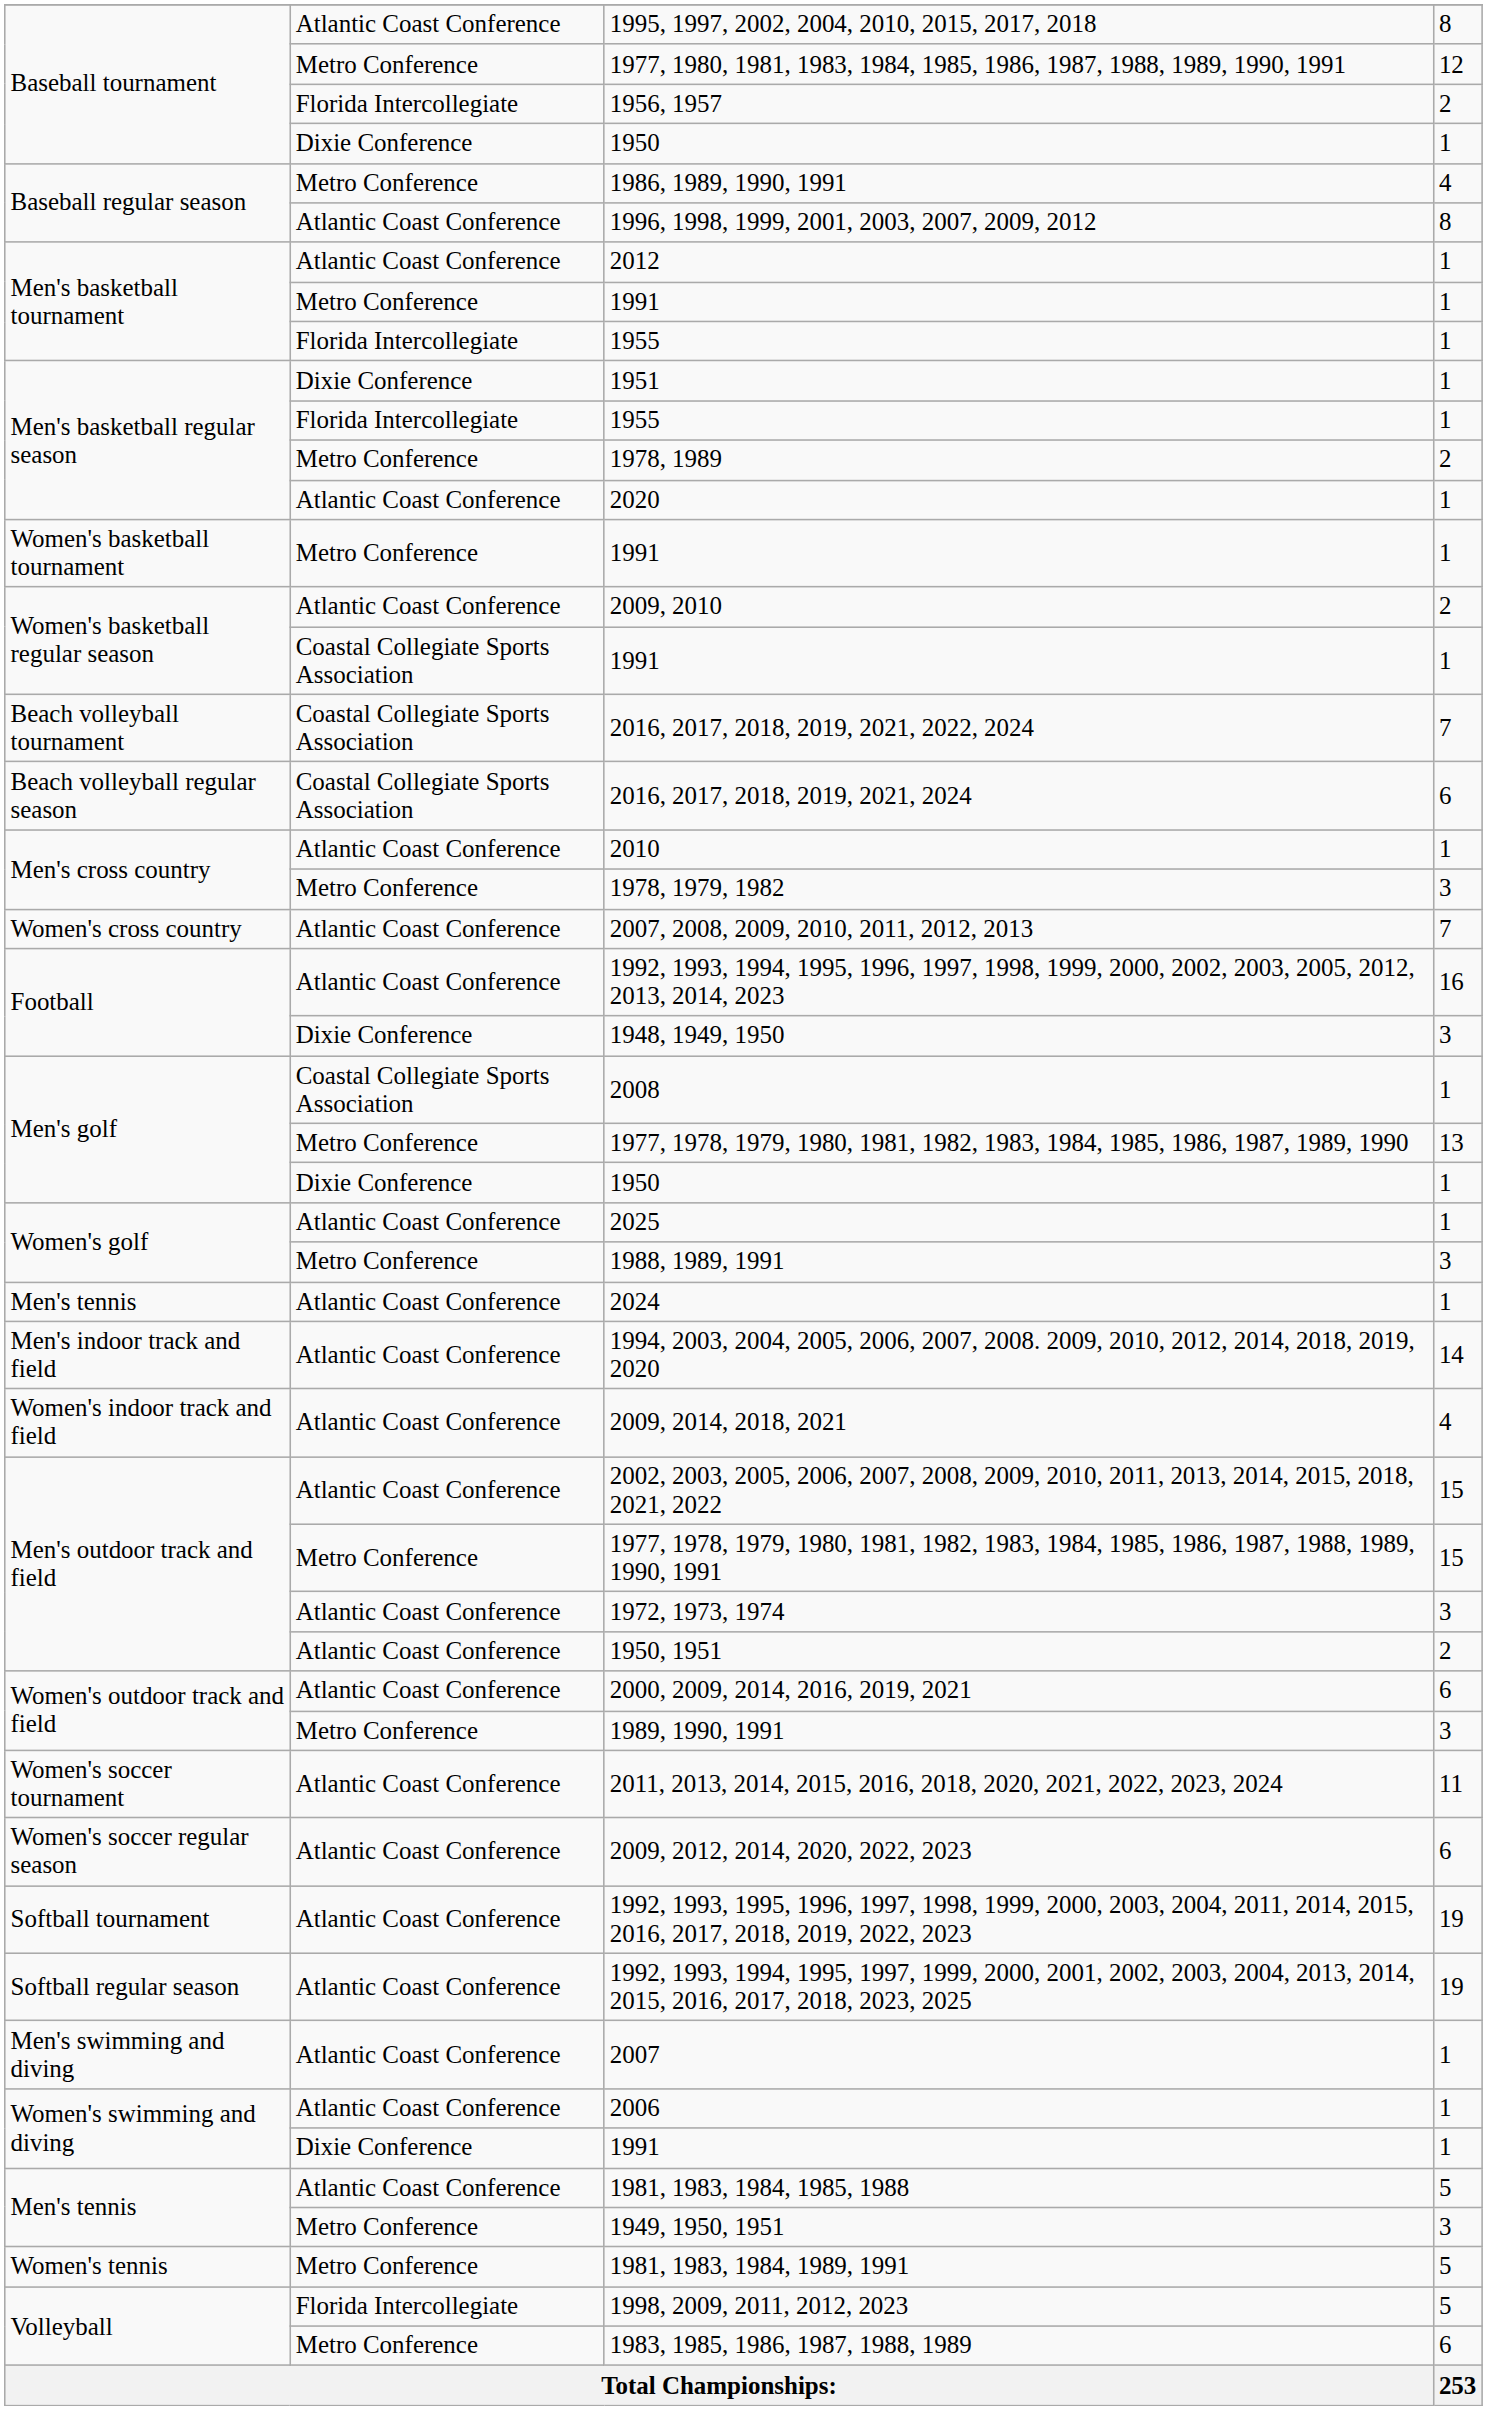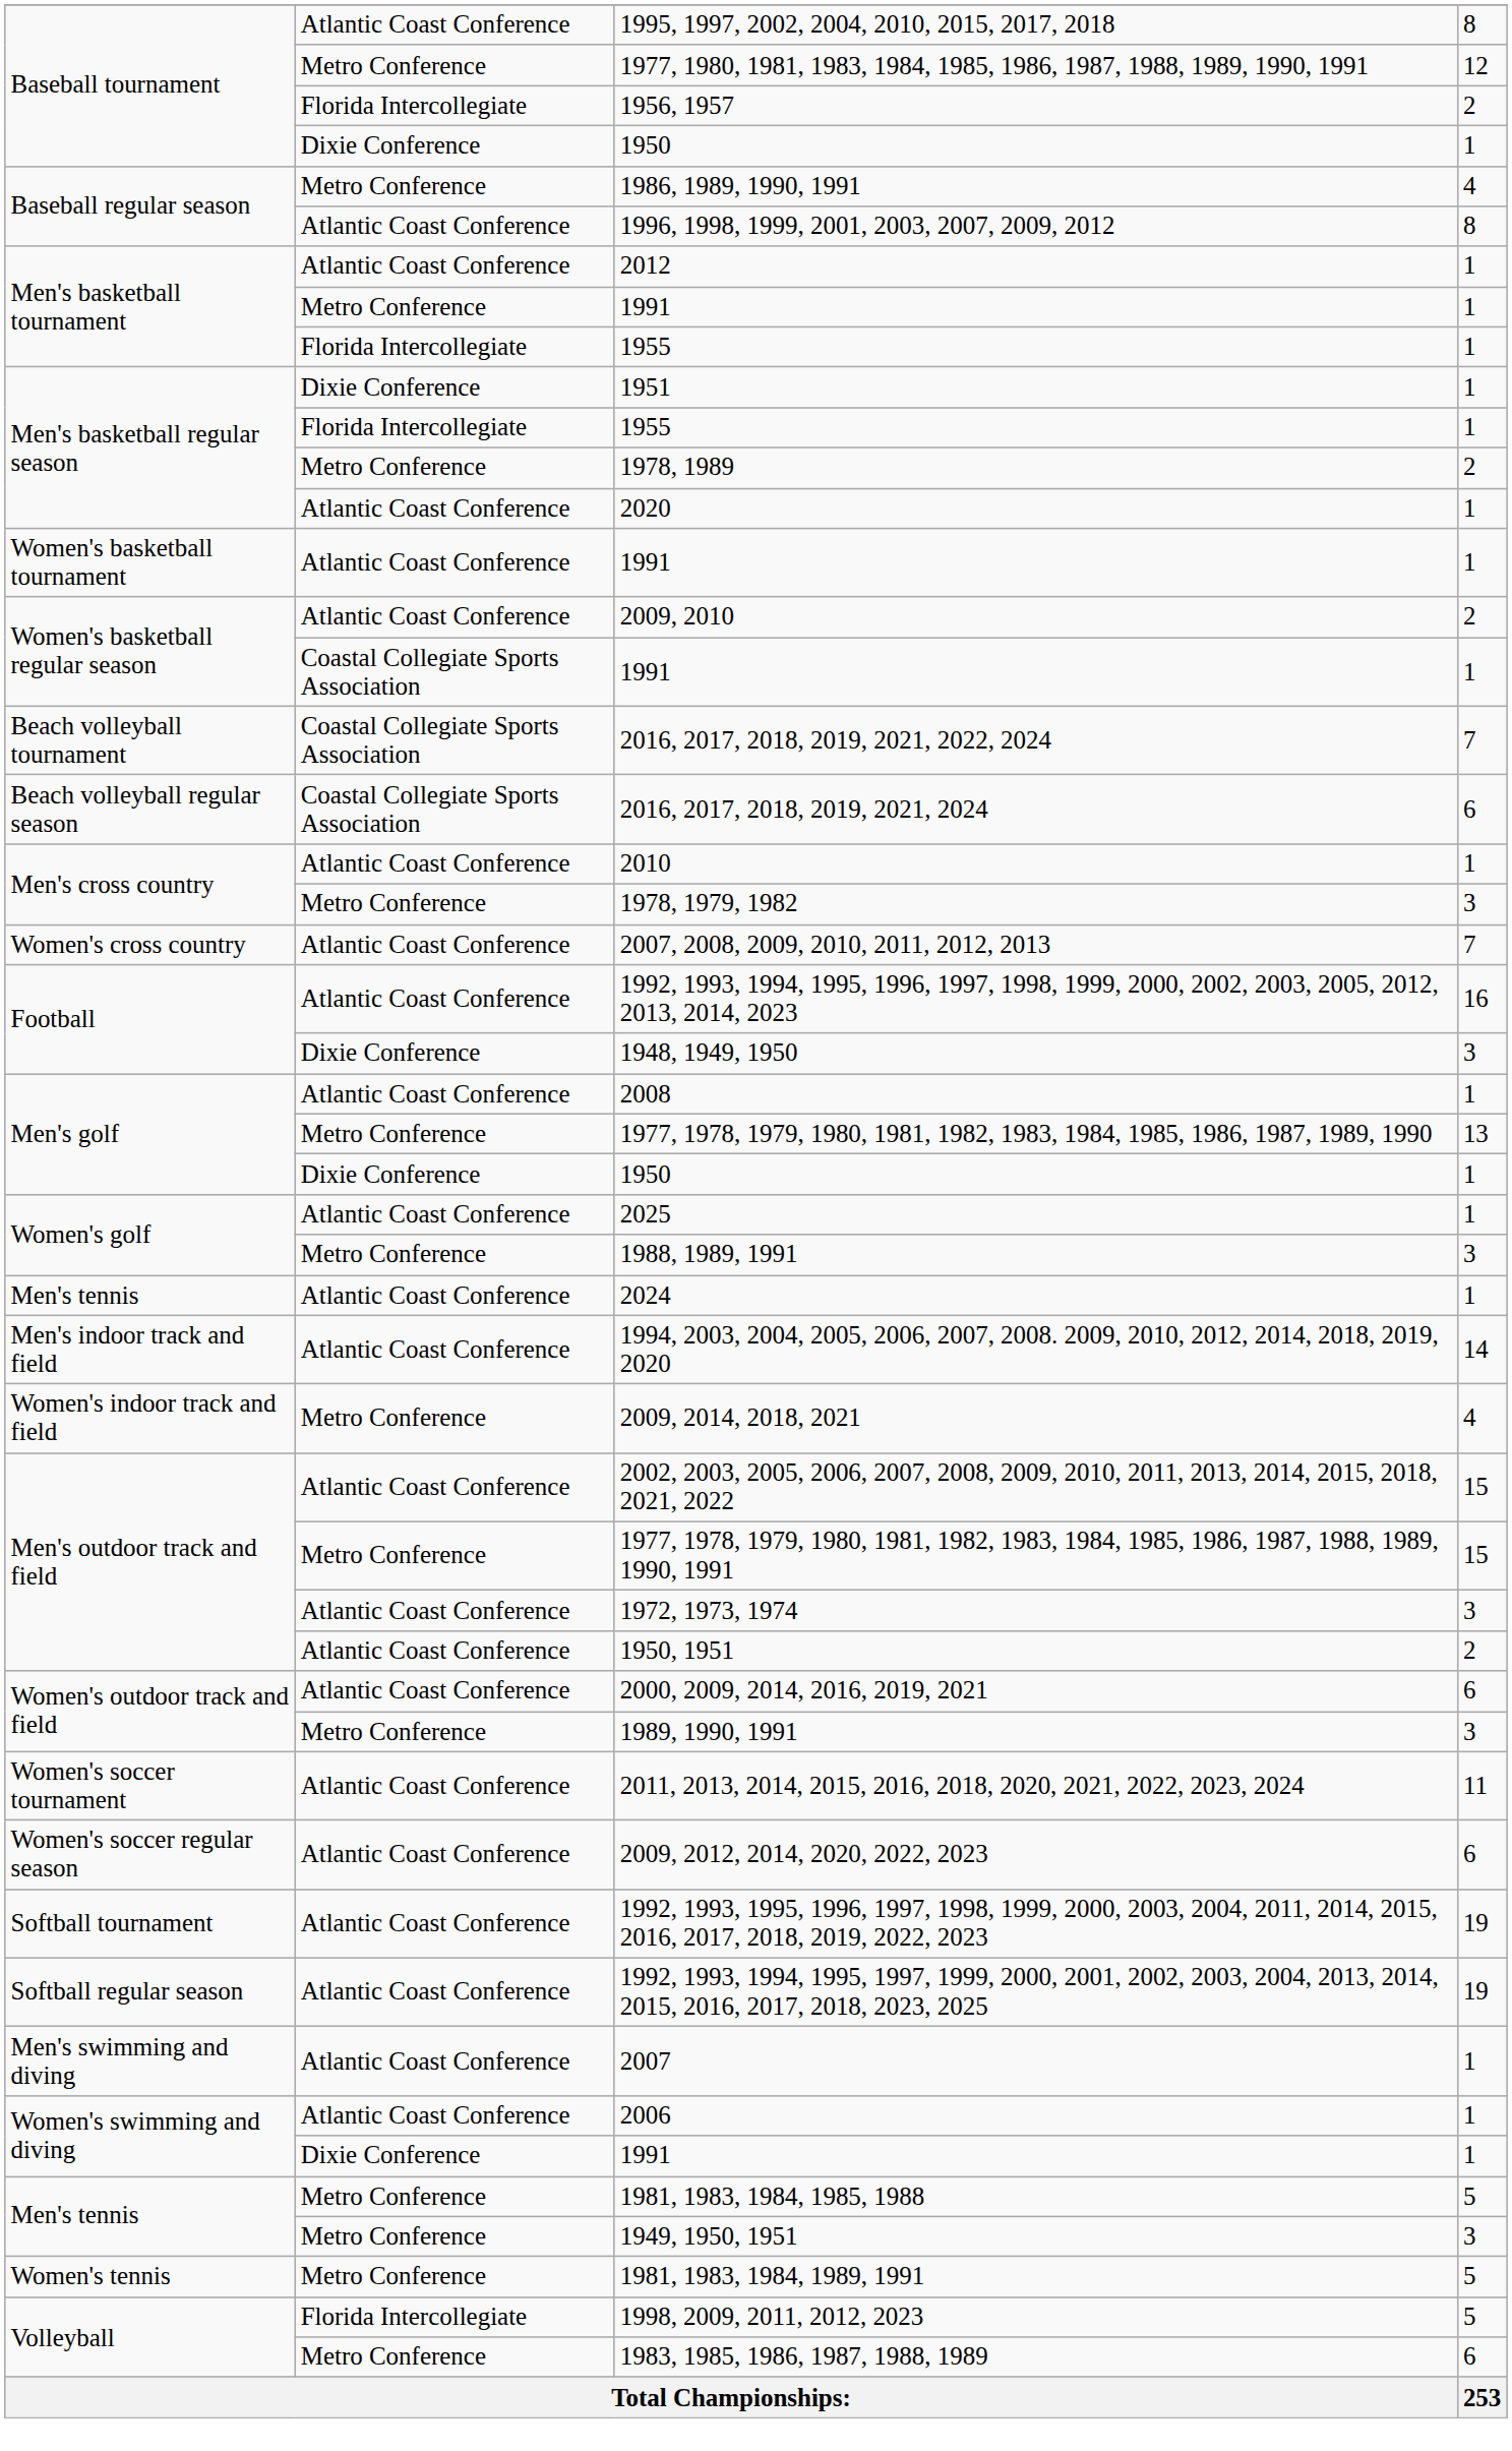Women's basketball tournament / 1991 | column 2: Metro Conference -> Atlantic Coast Conference
2008 | column 2: Coastal Collegiate Sports Association -> Atlantic Coast Conference
2009, 2014, 2018, 2021 | column 2: Atlantic Coast Conference -> Metro Conference
1981, 1983, 1984, 1985, 1988 | column 2: Atlantic Coast Conference -> Metro Conference
